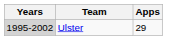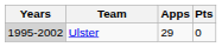+ column: Pts | 0
